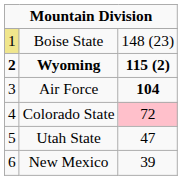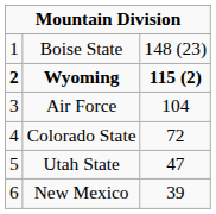Boise State | column 1: khaki background -> no background
Air Force | column 3: bold -> normal
Colorado State | column 3: pink background -> no background
